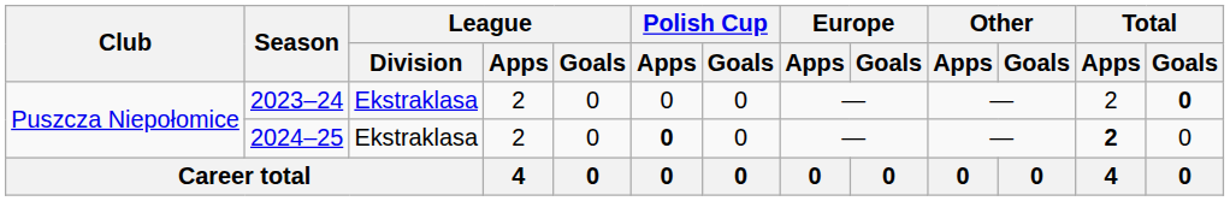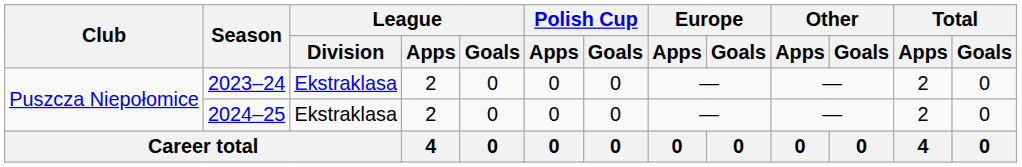2023–24 | Total / Goals: bold -> normal
2024–25 | Polish Cup / Apps: bold -> normal
2024–25 | Total / Apps: bold -> normal
